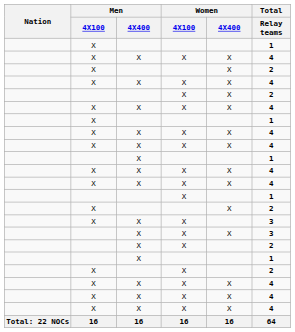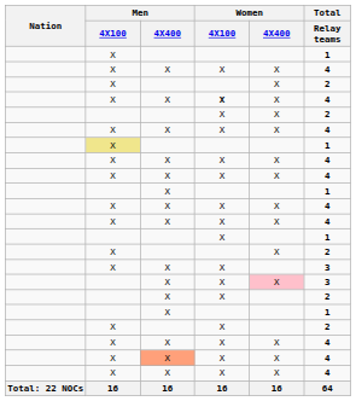row 6 | Women / 4X100: normal -> bold
row 9 | Men / 4X100: no background -> khaki background
row 18 | Women / 4X400: no background -> pink background
row 23 | Men / 4X400: no background -> lightsalmon background
